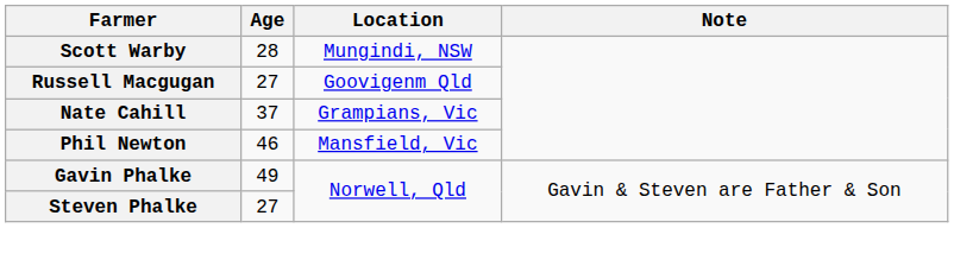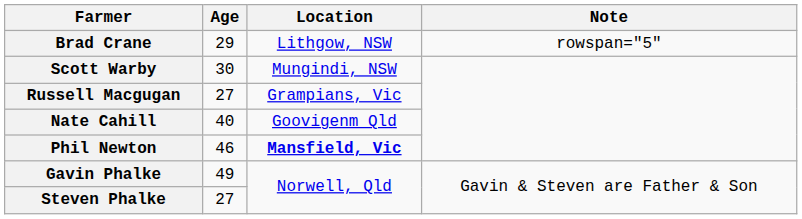+ row: Brad Crane | 29 | Lithgow, NSW | rowspan="5"
Scott Warby | Age: 28 -> 30
Russell Macgugan | Location: Goovigenm Qld -> Grampians, Vic
Nate Cahill | Age: 37 -> 40
Nate Cahill | Location: Grampians, Vic -> Goovigenm Qld
Phil Newton | Location: normal -> bold
